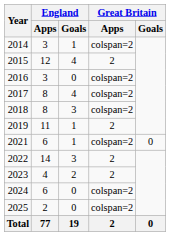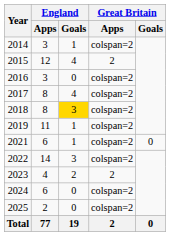2018 | England / Goals: no background -> gold background
2019 | Great Britain / Apps: 2 -> colspan=2
2022 | Great Britain / Apps: 2 -> colspan=2
